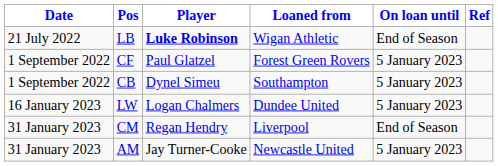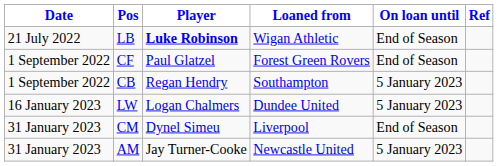CF | On loan until: 5 January 2023 -> End of Season
CB | Player: Dynel Simeu -> Regan Hendry
CM | Player: Regan Hendry -> Dynel Simeu
